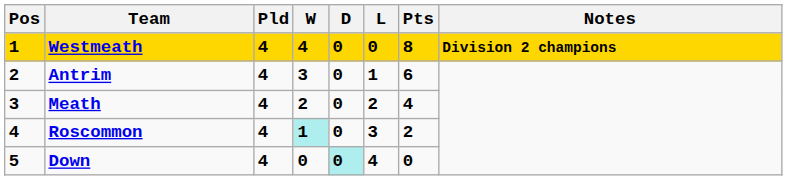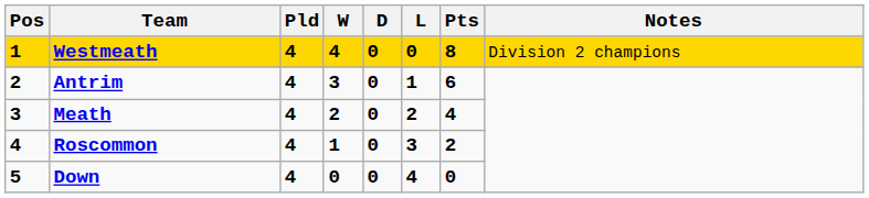Westmeath | Notes: bold -> normal
Roscommon | W: paleturquoise background -> no background
Down | D: paleturquoise background -> no background
